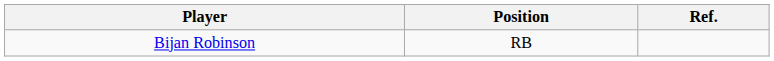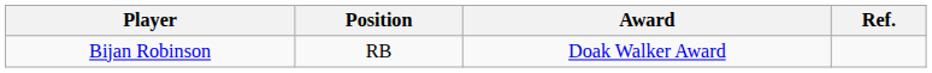+ column: Award | Doak Walker Award
